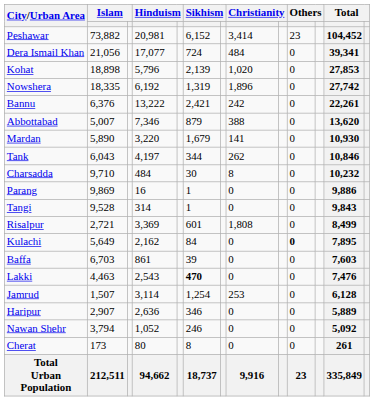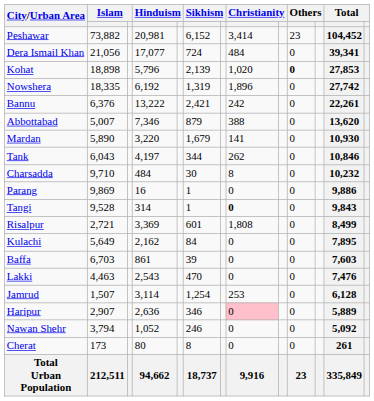Kohat | column 10: normal -> bold
Tangi | column 8: normal -> bold
Kulachi | column 10: bold -> normal
Lakki | column 6: bold -> normal
Haripur | column 8: no background -> pink background
